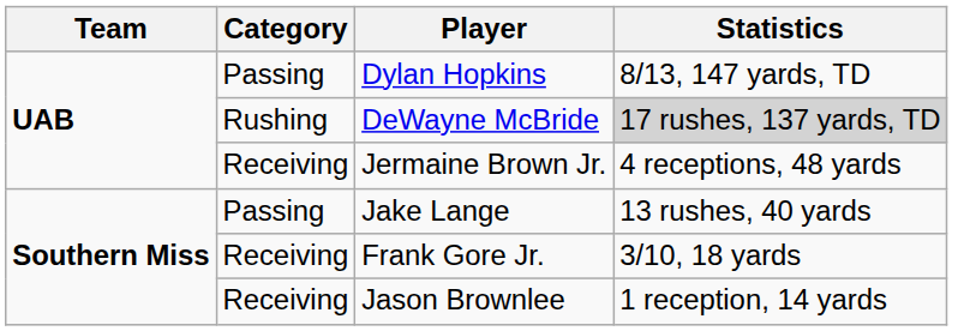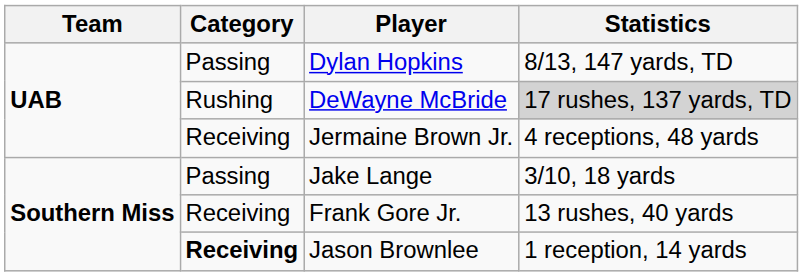Jake Lange | Statistics: 13 rushes, 40 yards -> 3/10, 18 yards
Frank Gore Jr. | Statistics: 3/10, 18 yards -> 13 rushes, 40 yards
Jason Brownlee | Category: normal -> bold
